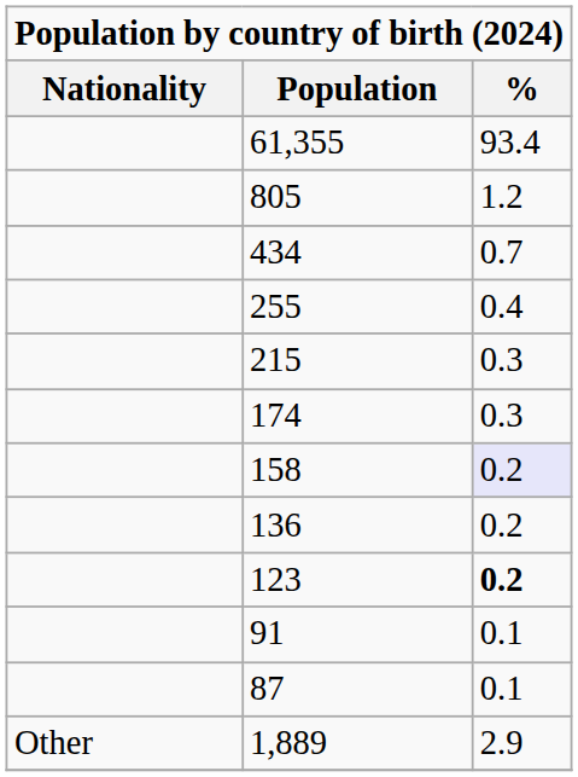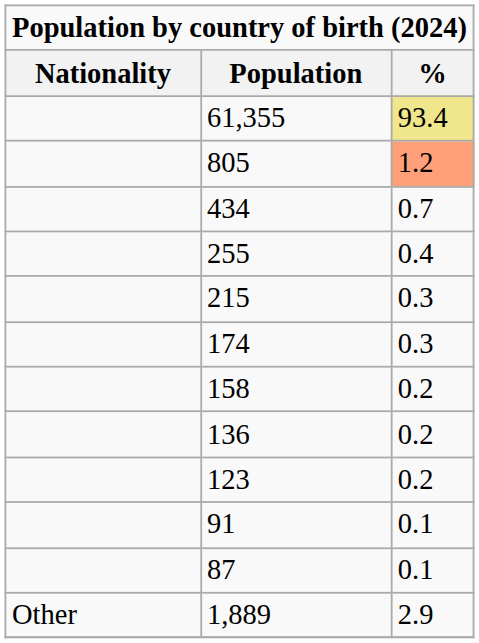61,355 | %: no background -> khaki background
805 | %: no background -> lightsalmon background
158 | %: lavender background -> no background
123 | %: bold -> normal
